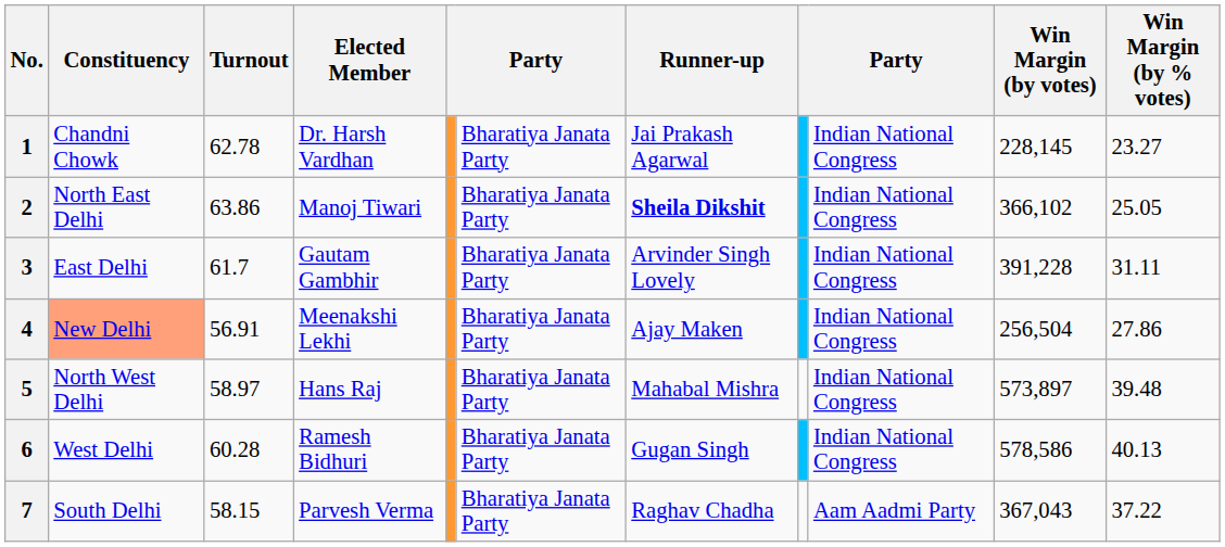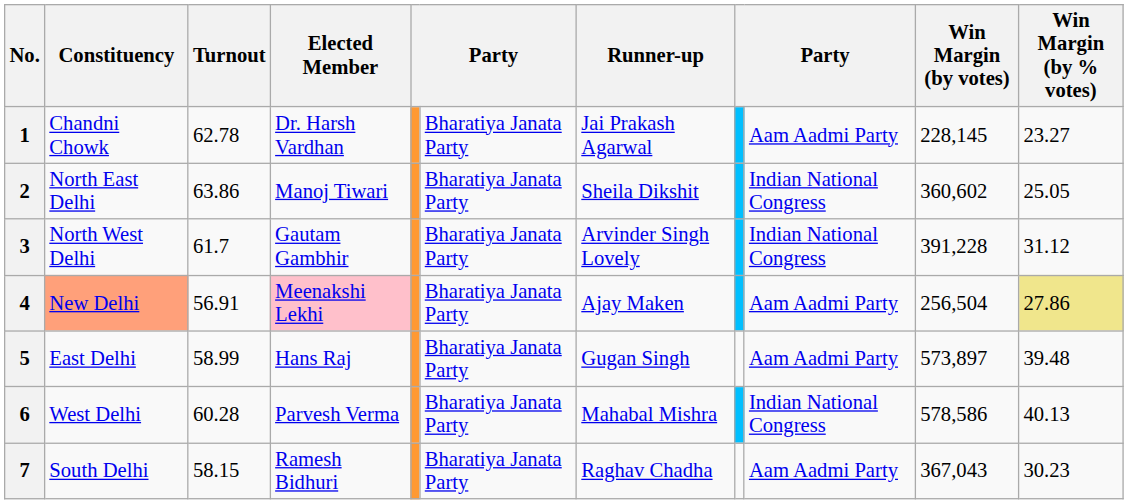1 | column 9: Indian National Congress -> Aam Aadmi Party
2 | Runner-up: bold -> normal
2 | Win Margin (by votes): 366,102 -> 360,602
3 | Constituency: East Delhi -> North West Delhi
3 | Win Margin (by % votes): 31.11 -> 31.12
4 | Elected Member: no background -> pink background
4 | column 9: Indian National Congress -> Aam Aadmi Party
4 | Win Margin (by % votes): no background -> khaki background
5 | Constituency: North West Delhi -> East Delhi
5 | Turnout: 58.97 -> 58.99
5 | Runner-up: Mahabal Mishra -> Gugan Singh
5 | column 9: Indian National Congress -> Aam Aadmi Party
6 | Elected Member: Ramesh Bidhuri -> Parvesh Verma
6 | Runner-up: Gugan Singh -> Mahabal Mishra
7 | Elected Member: Parvesh Verma -> Ramesh Bidhuri
7 | Win Margin (by % votes): 37.22 -> 30.23
